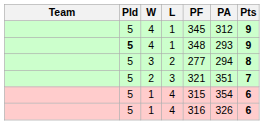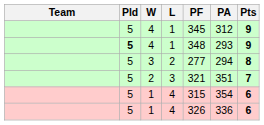row 7 | PF: 316 -> 326
row 7 | PA: 326 -> 336
